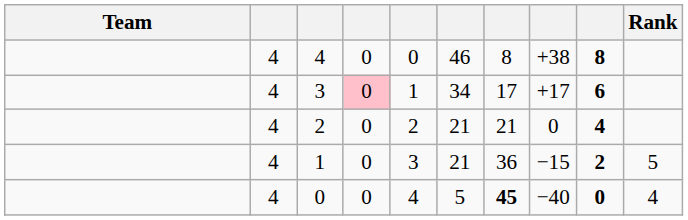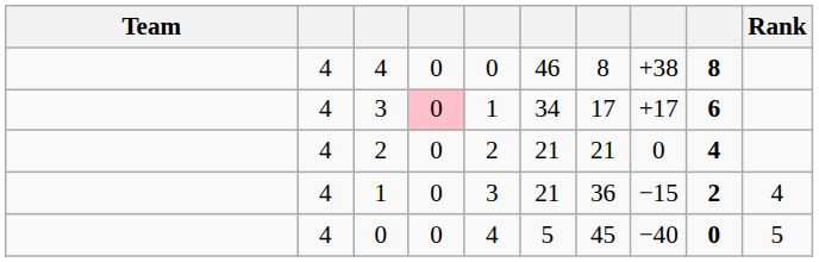row 5 | Rank: 5 -> 4
row 6 | column 7: bold -> normal
row 6 | Rank: 4 -> 5
